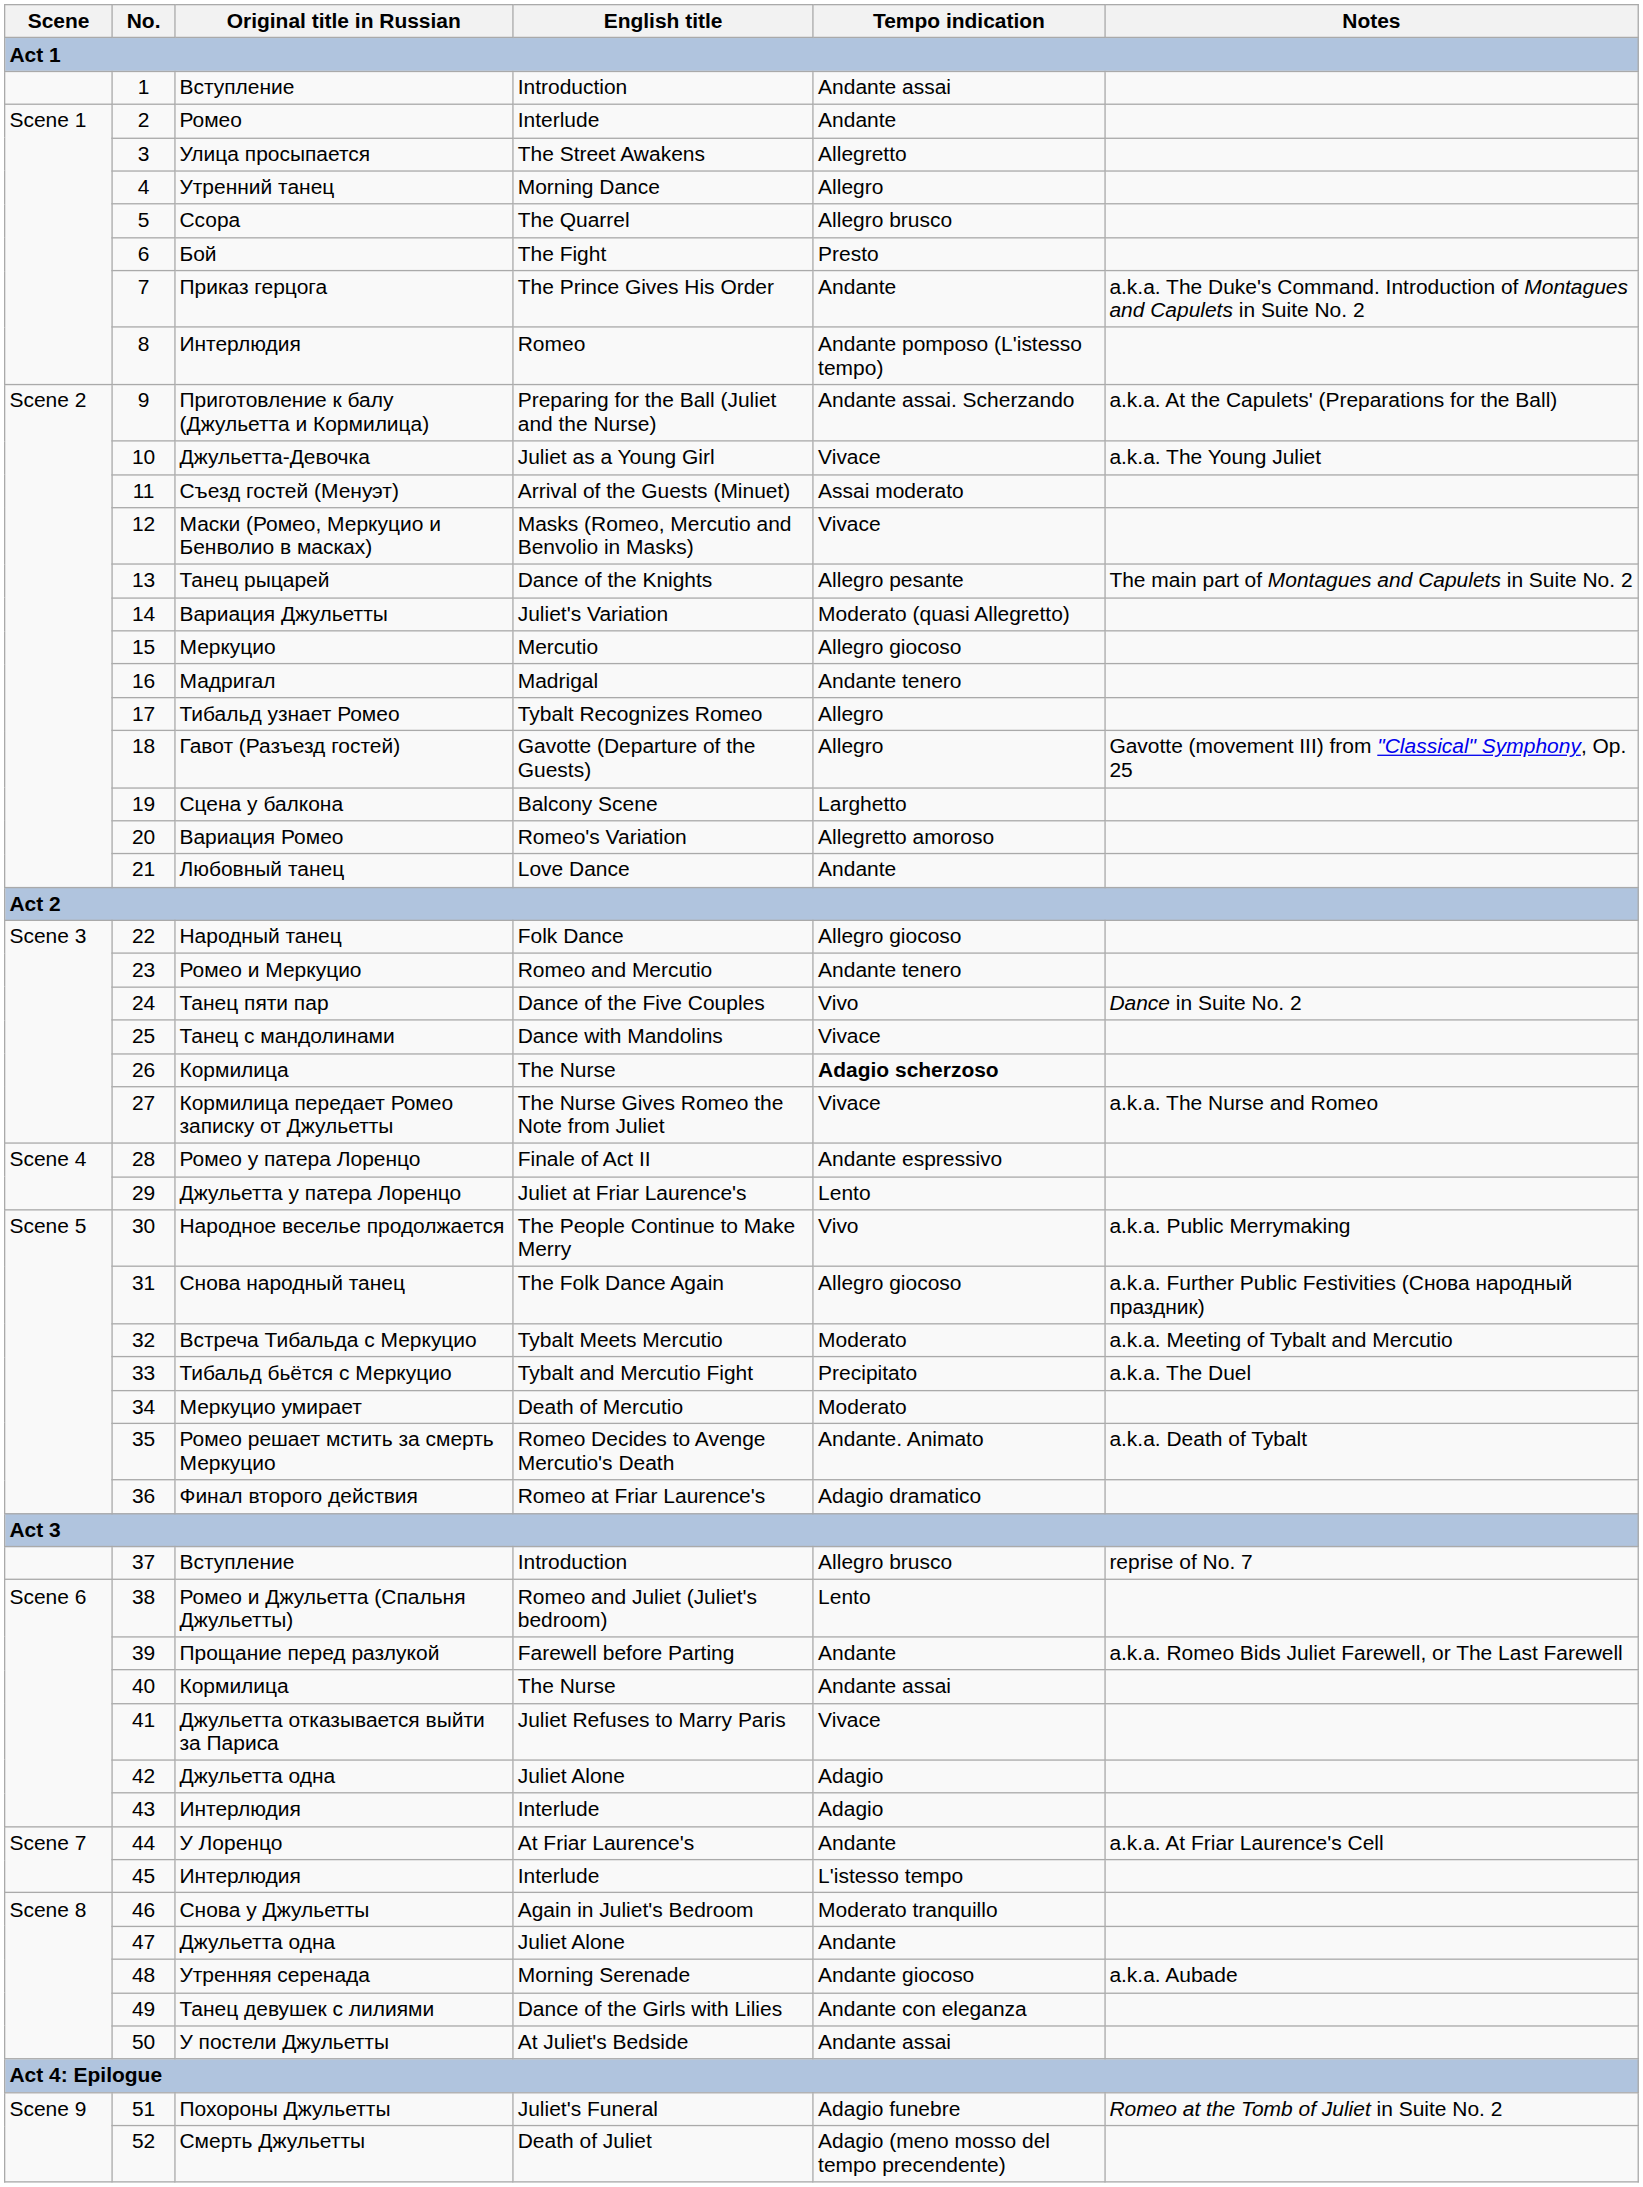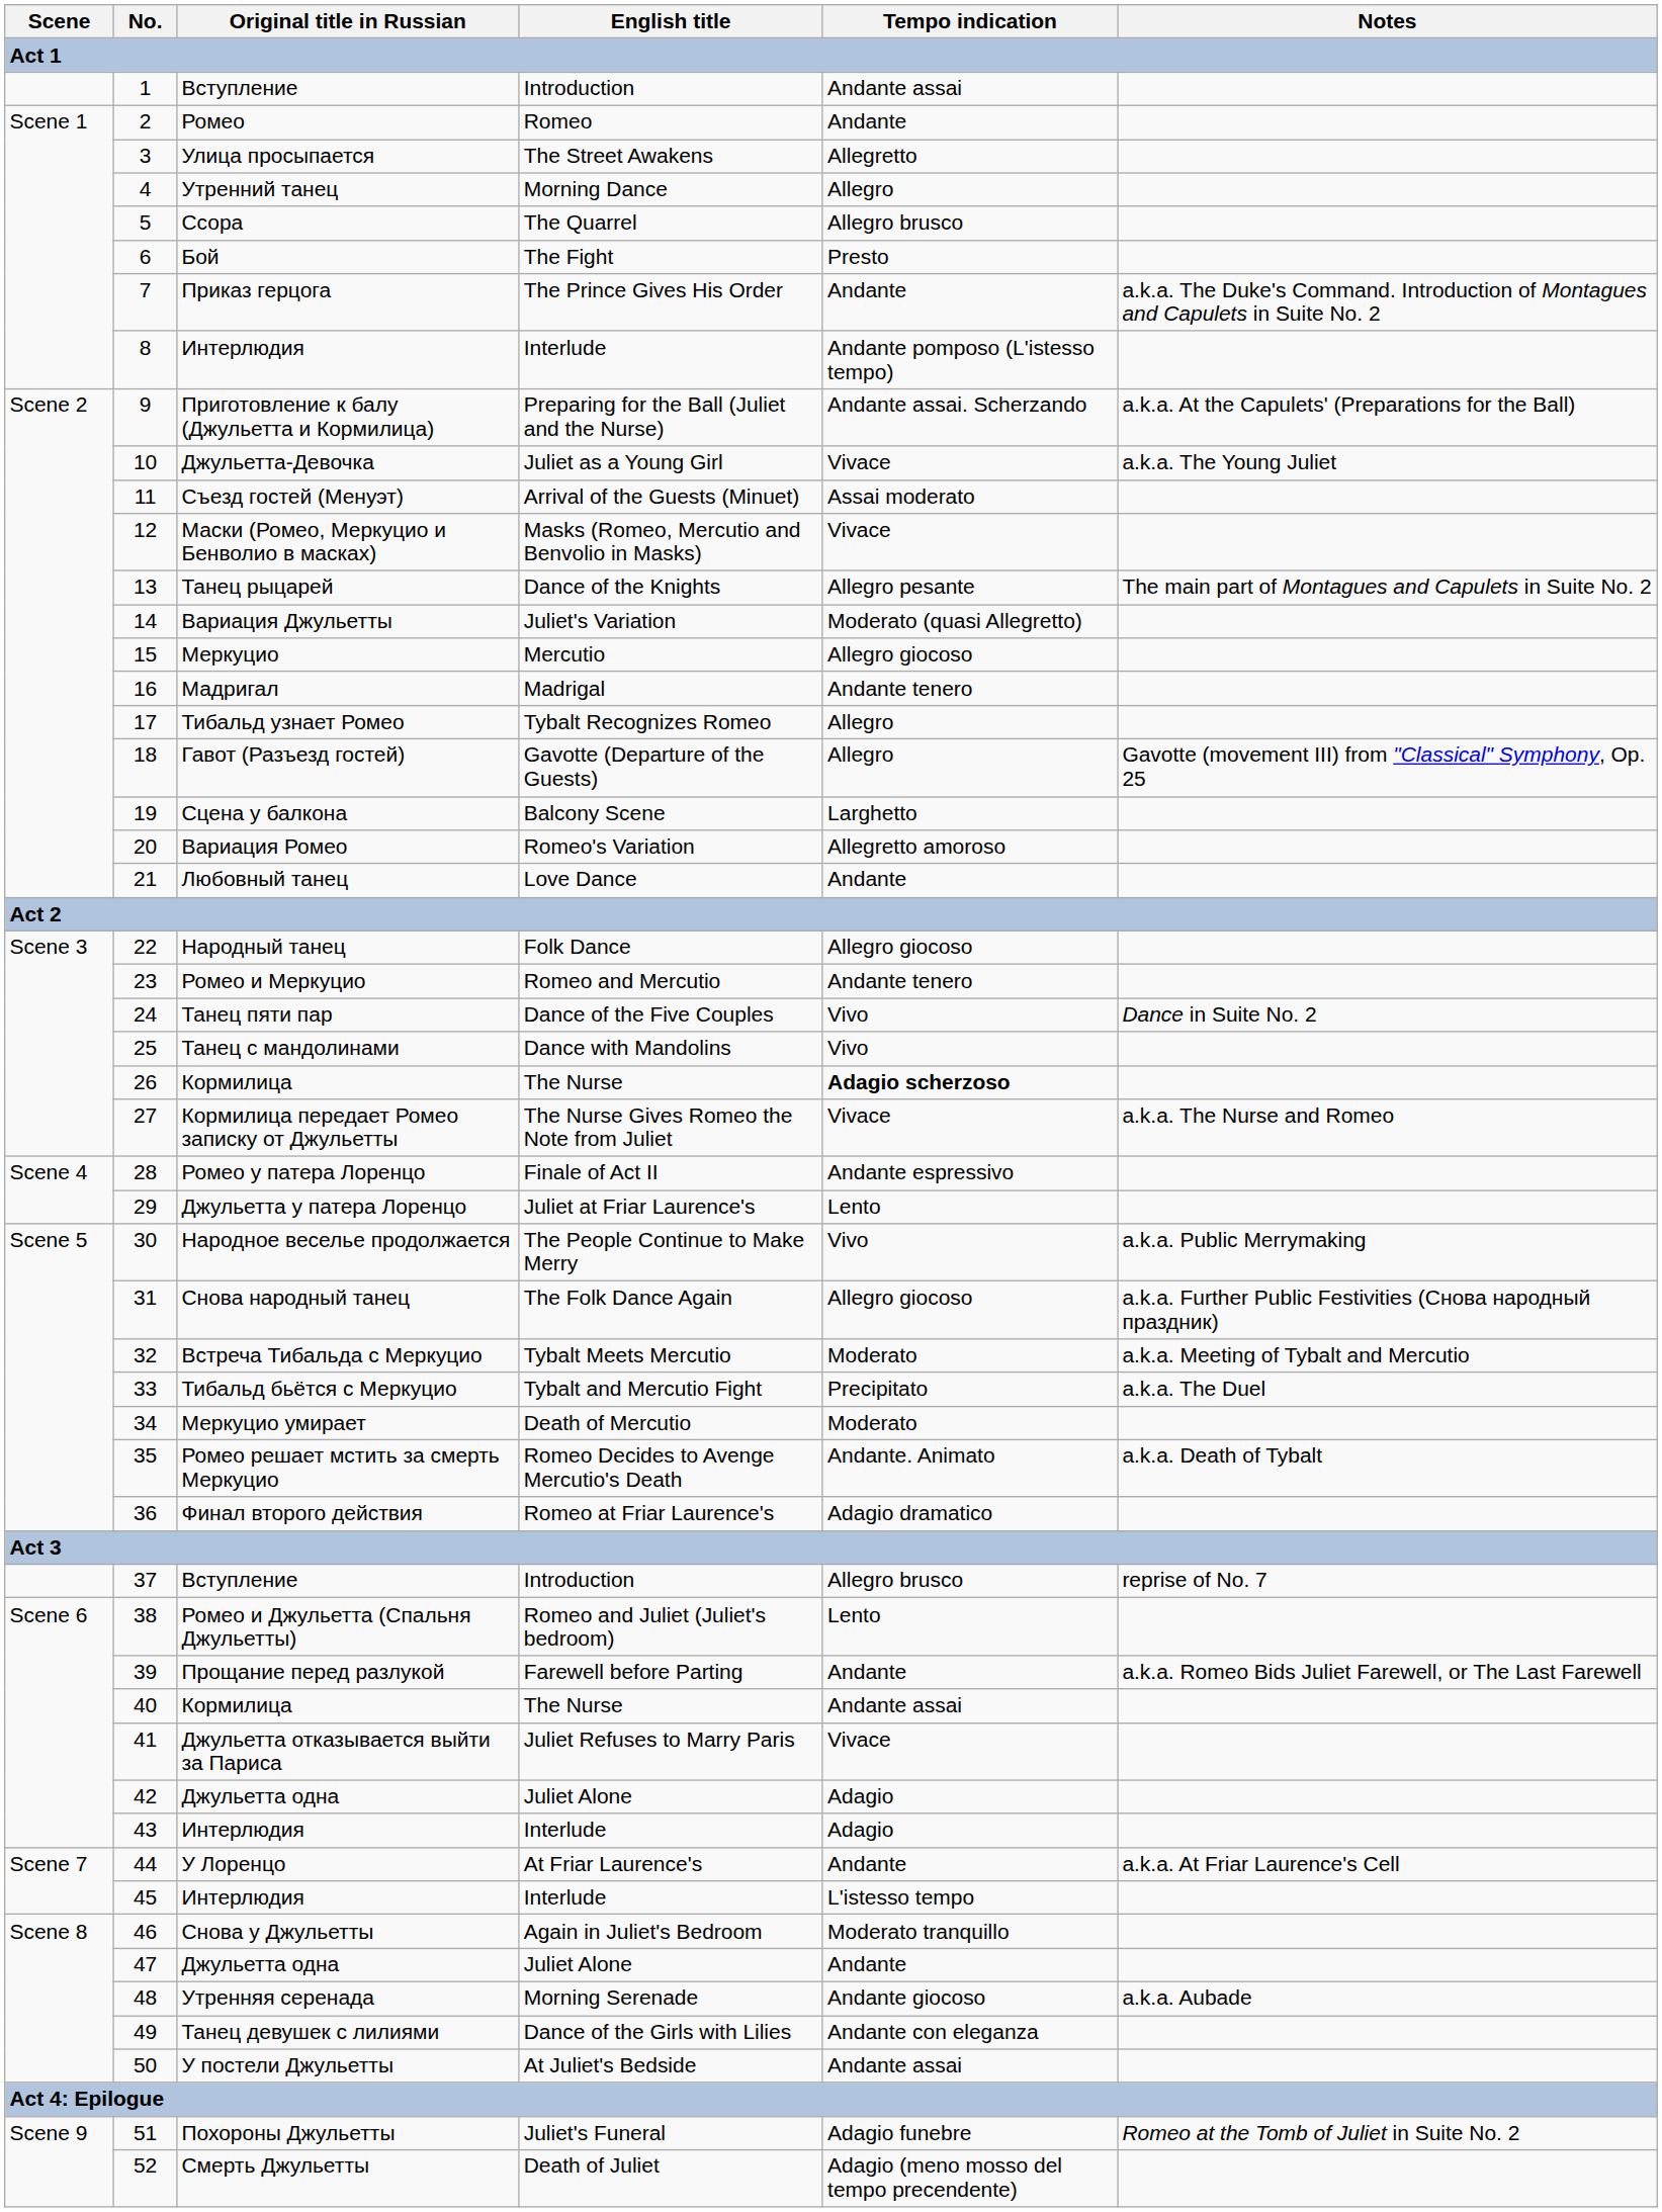Ромео | English title: Interlude -> Romeo
8 / Интерлюдия | English title: Romeo -> Interlude
Танец с мандолинами | Tempo indication: Vivace -> Vivo
